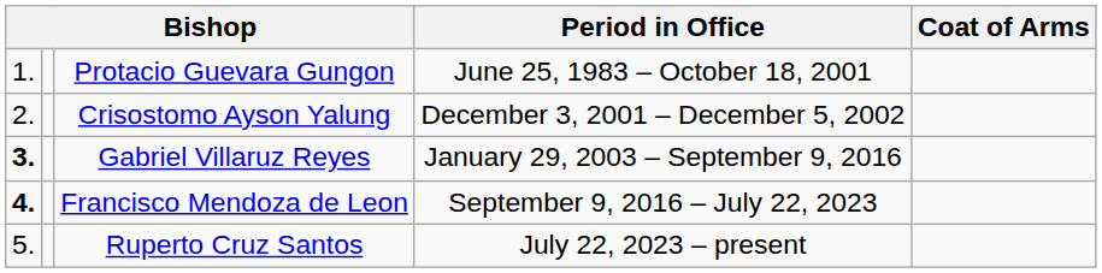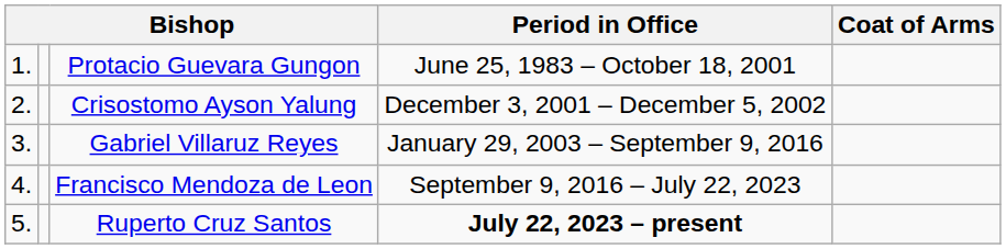Gabriel Villaruz Reyes | column 1: bold -> normal
Francisco Mendoza de Leon | column 1: bold -> normal
Ruperto Cruz Santos | Period in Office: normal -> bold
